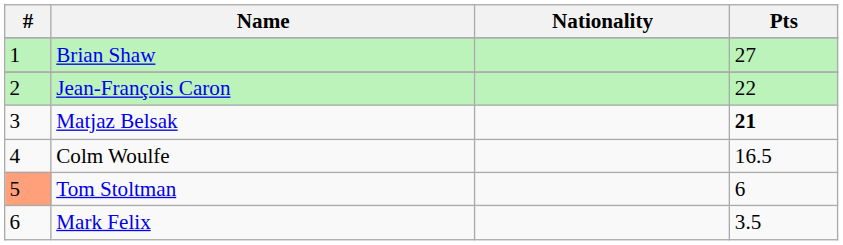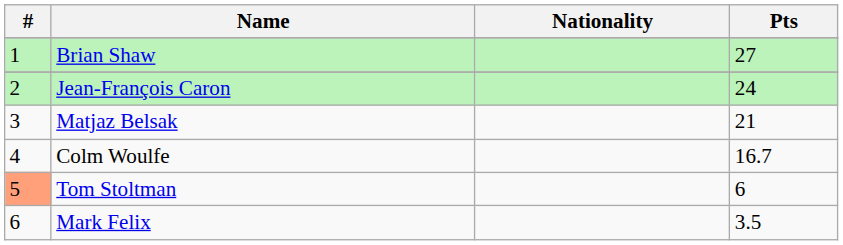Jean-François Caron | Pts: 22 -> 24
Matjaz Belsak | Pts: bold -> normal
Colm Woulfe | Pts: 16.5 -> 16.7
